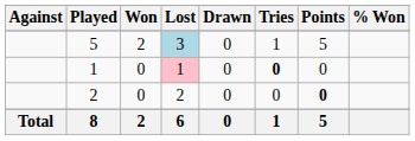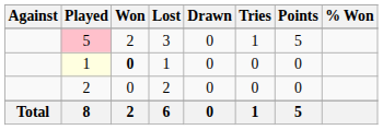row 2 | Played: no background -> pink background
row 2 | Lost: lightblue background -> no background
row 3 | Played: no background -> lightyellow background
row 3 | Won: normal -> bold
row 3 | Lost: pink background -> no background
row 3 | Tries: bold -> normal
row 4 | Points: bold -> normal
